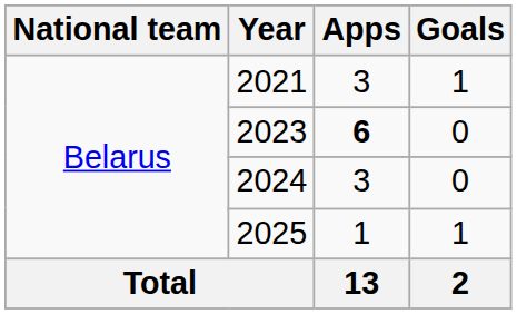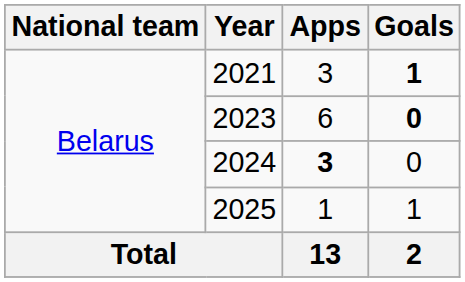2021 | Goals: normal -> bold
2023 | Apps: bold -> normal
2023 | Goals: normal -> bold
2024 | Apps: normal -> bold
